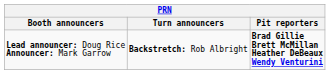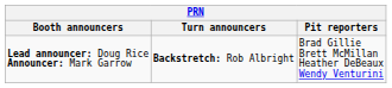Lead announcer: Doug Rice Announcer: Mark Garrow | Pit reporters: bold -> normal
